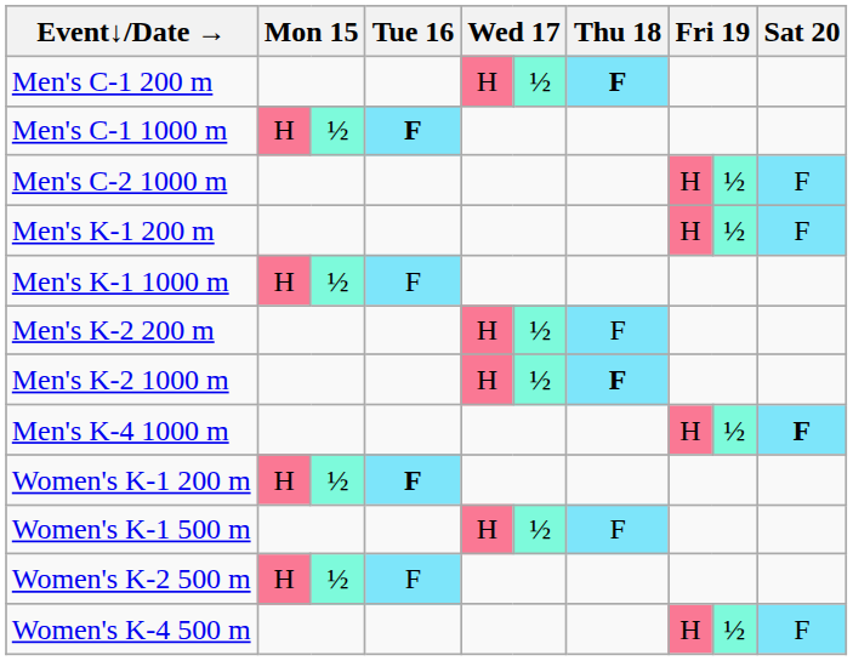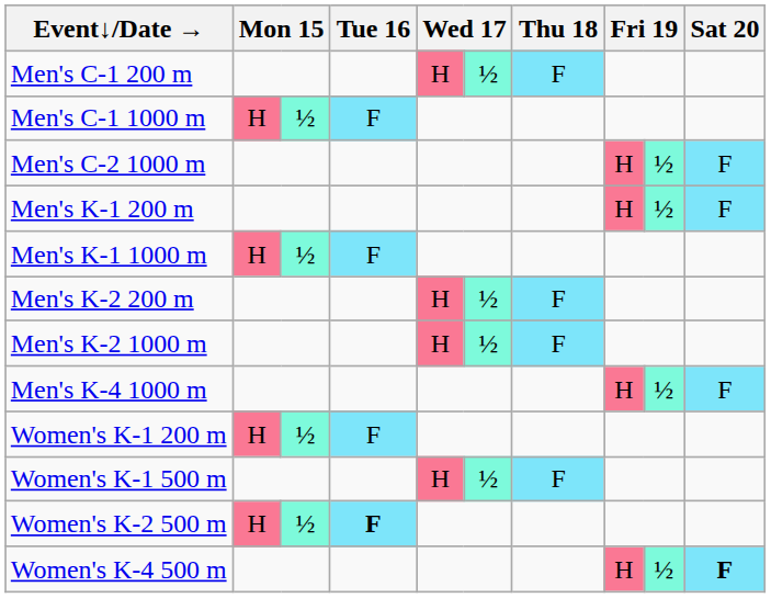Men's C-1 200 m | Thu 18: bold -> normal
Men's C-1 1000 m | Tue 16: bold -> normal
Men's K-2 1000 m | Thu 18: bold -> normal
Men's K-4 1000 m | Sat 20: bold -> normal
Women's K-1 200 m | Tue 16: bold -> normal
Women's K-2 500 m | Tue 16: normal -> bold
Women's K-4 500 m | Sat 20: normal -> bold
